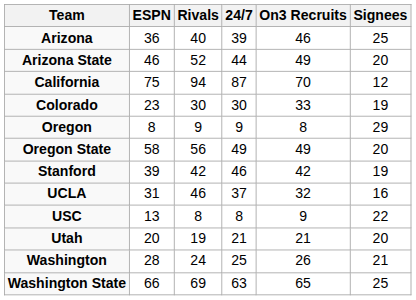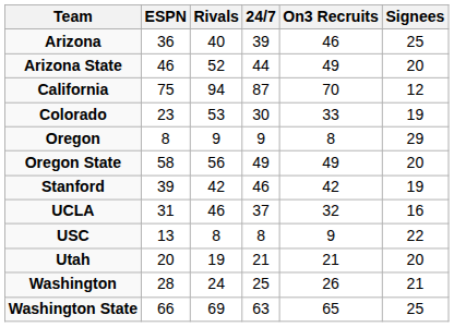Colorado | Rivals: 30 -> 53
